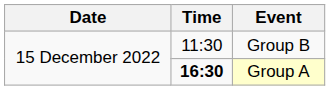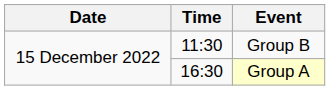Group A | Time: bold -> normal
